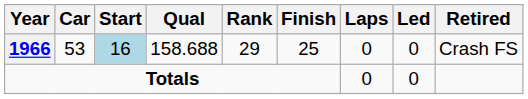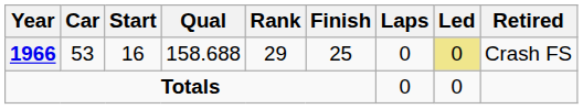1966 | Start: lightblue background -> no background
1966 | Led: no background -> khaki background
